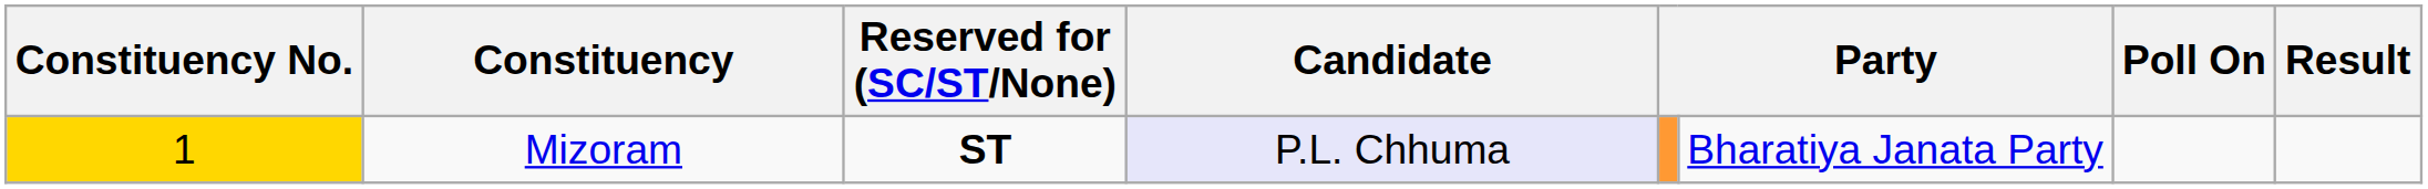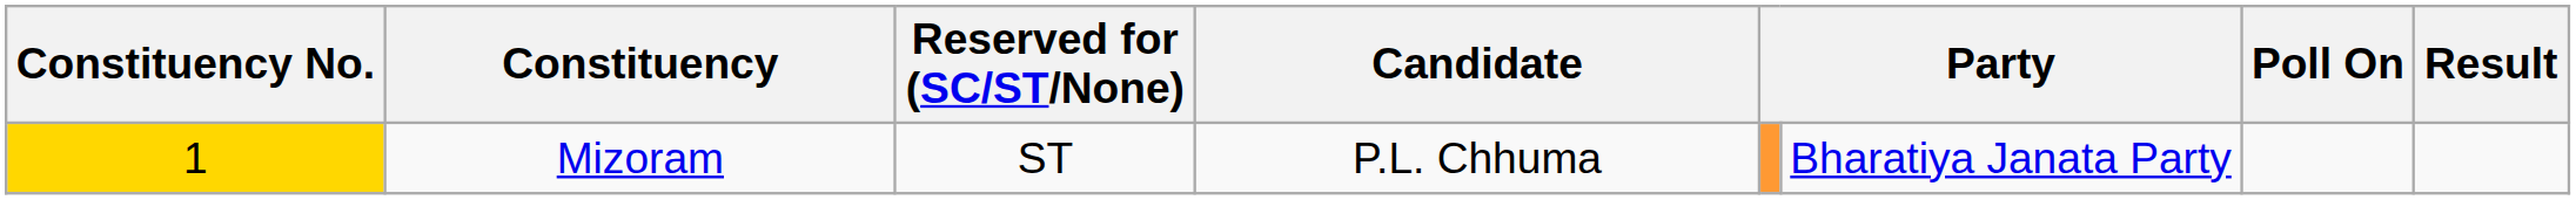Mizoram | Reserved for (SC/ST/None): bold -> normal
Mizoram | Candidate: lavender background -> no background
